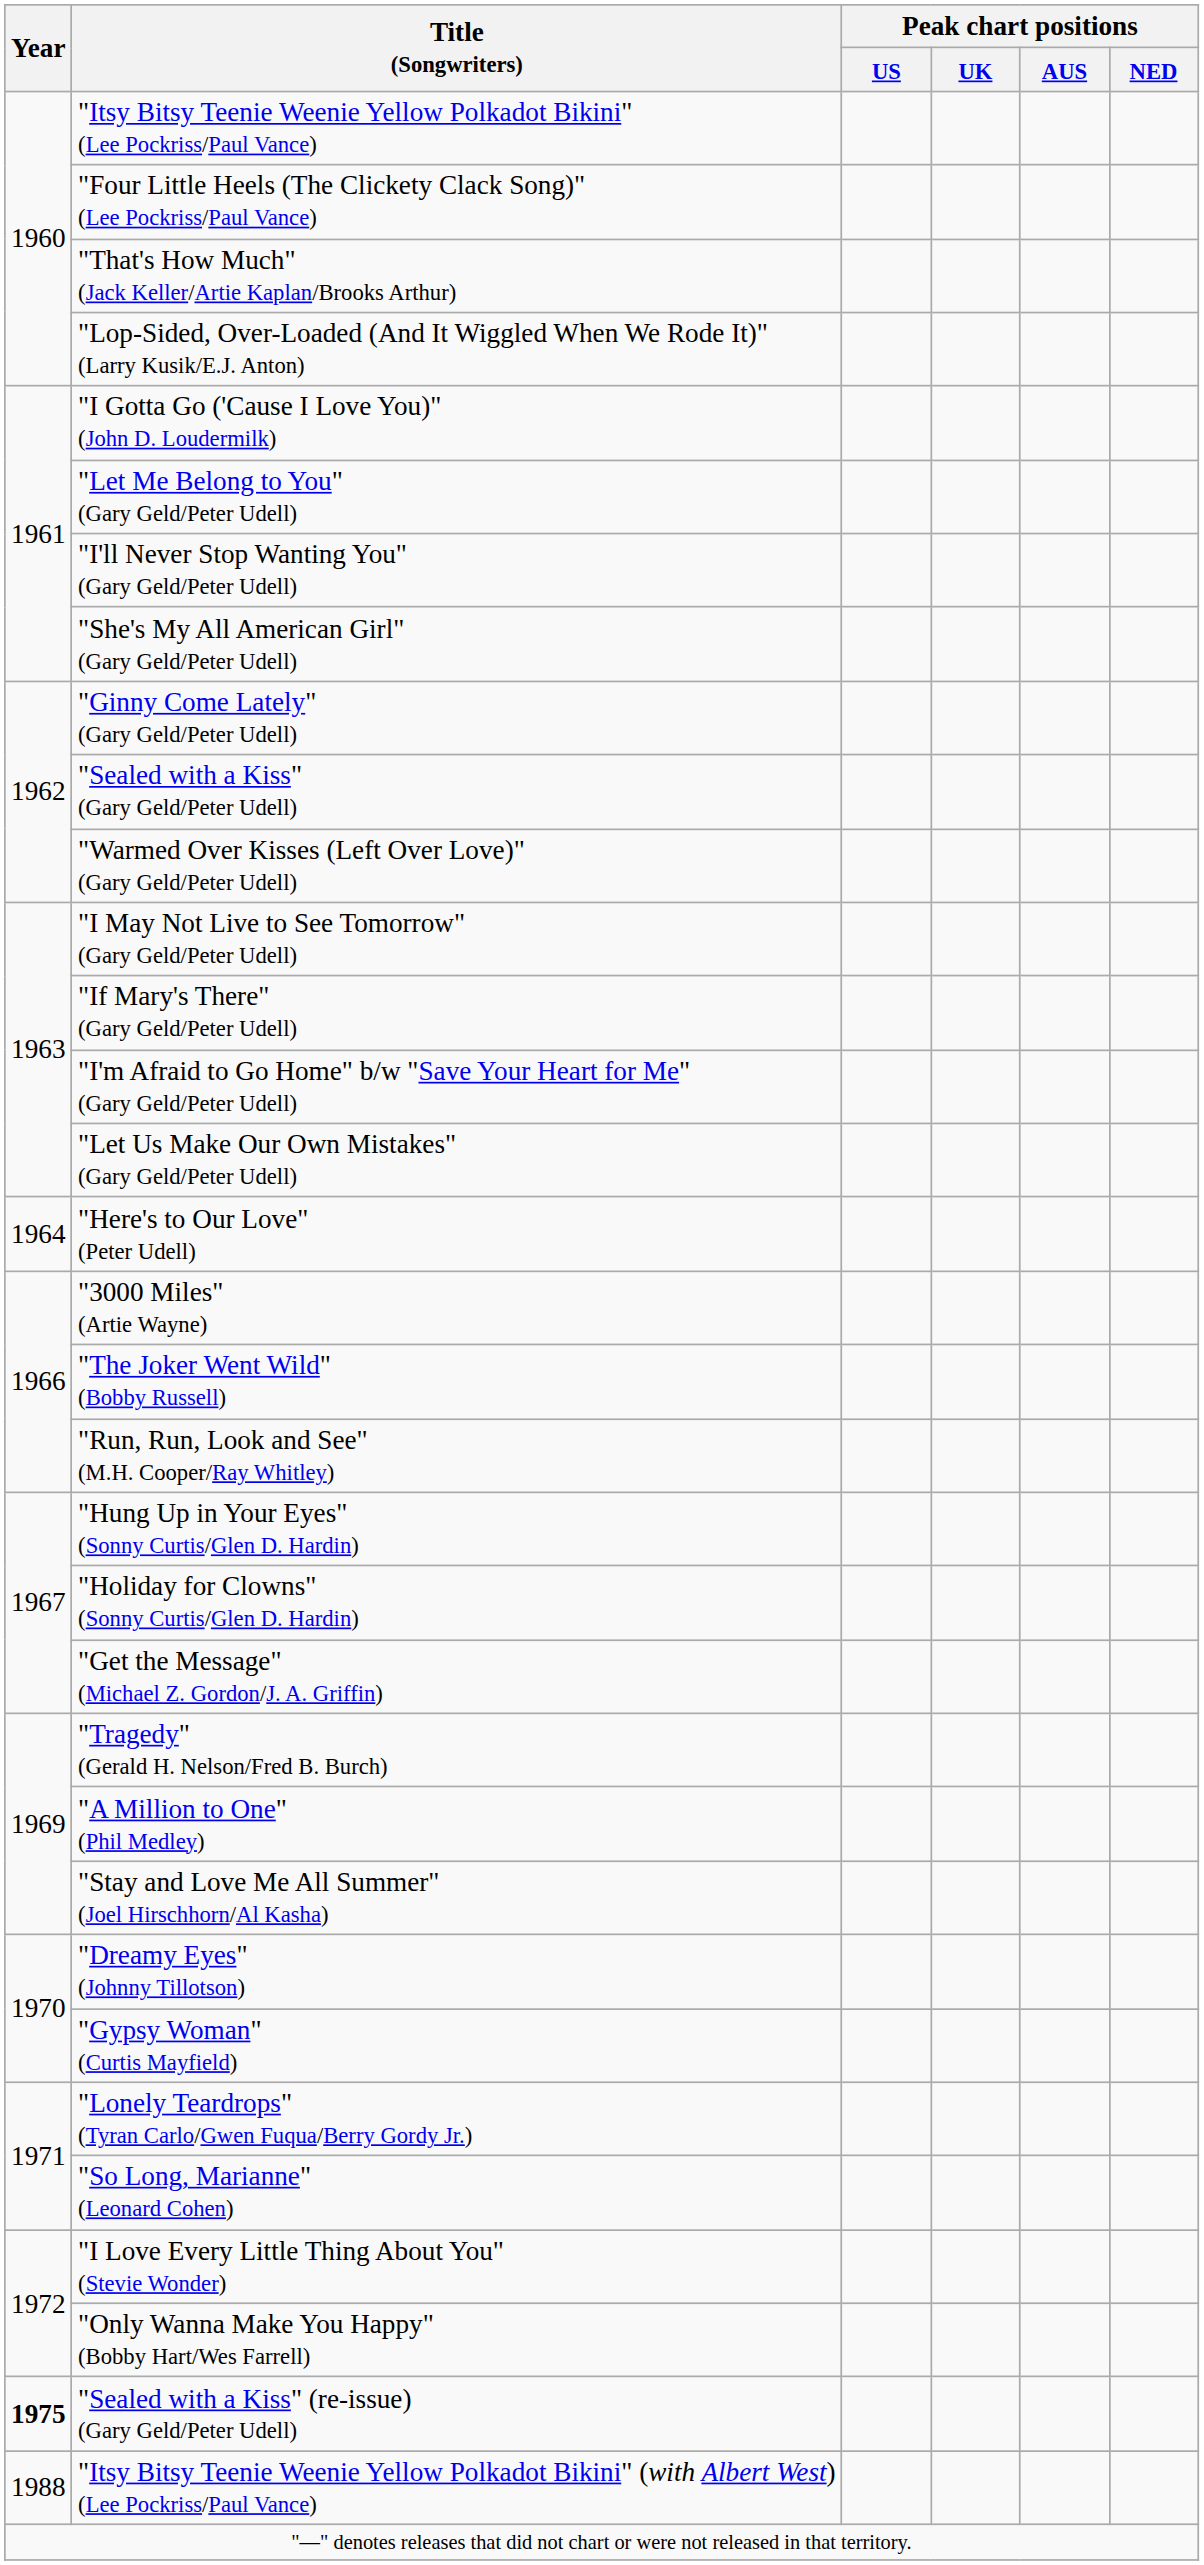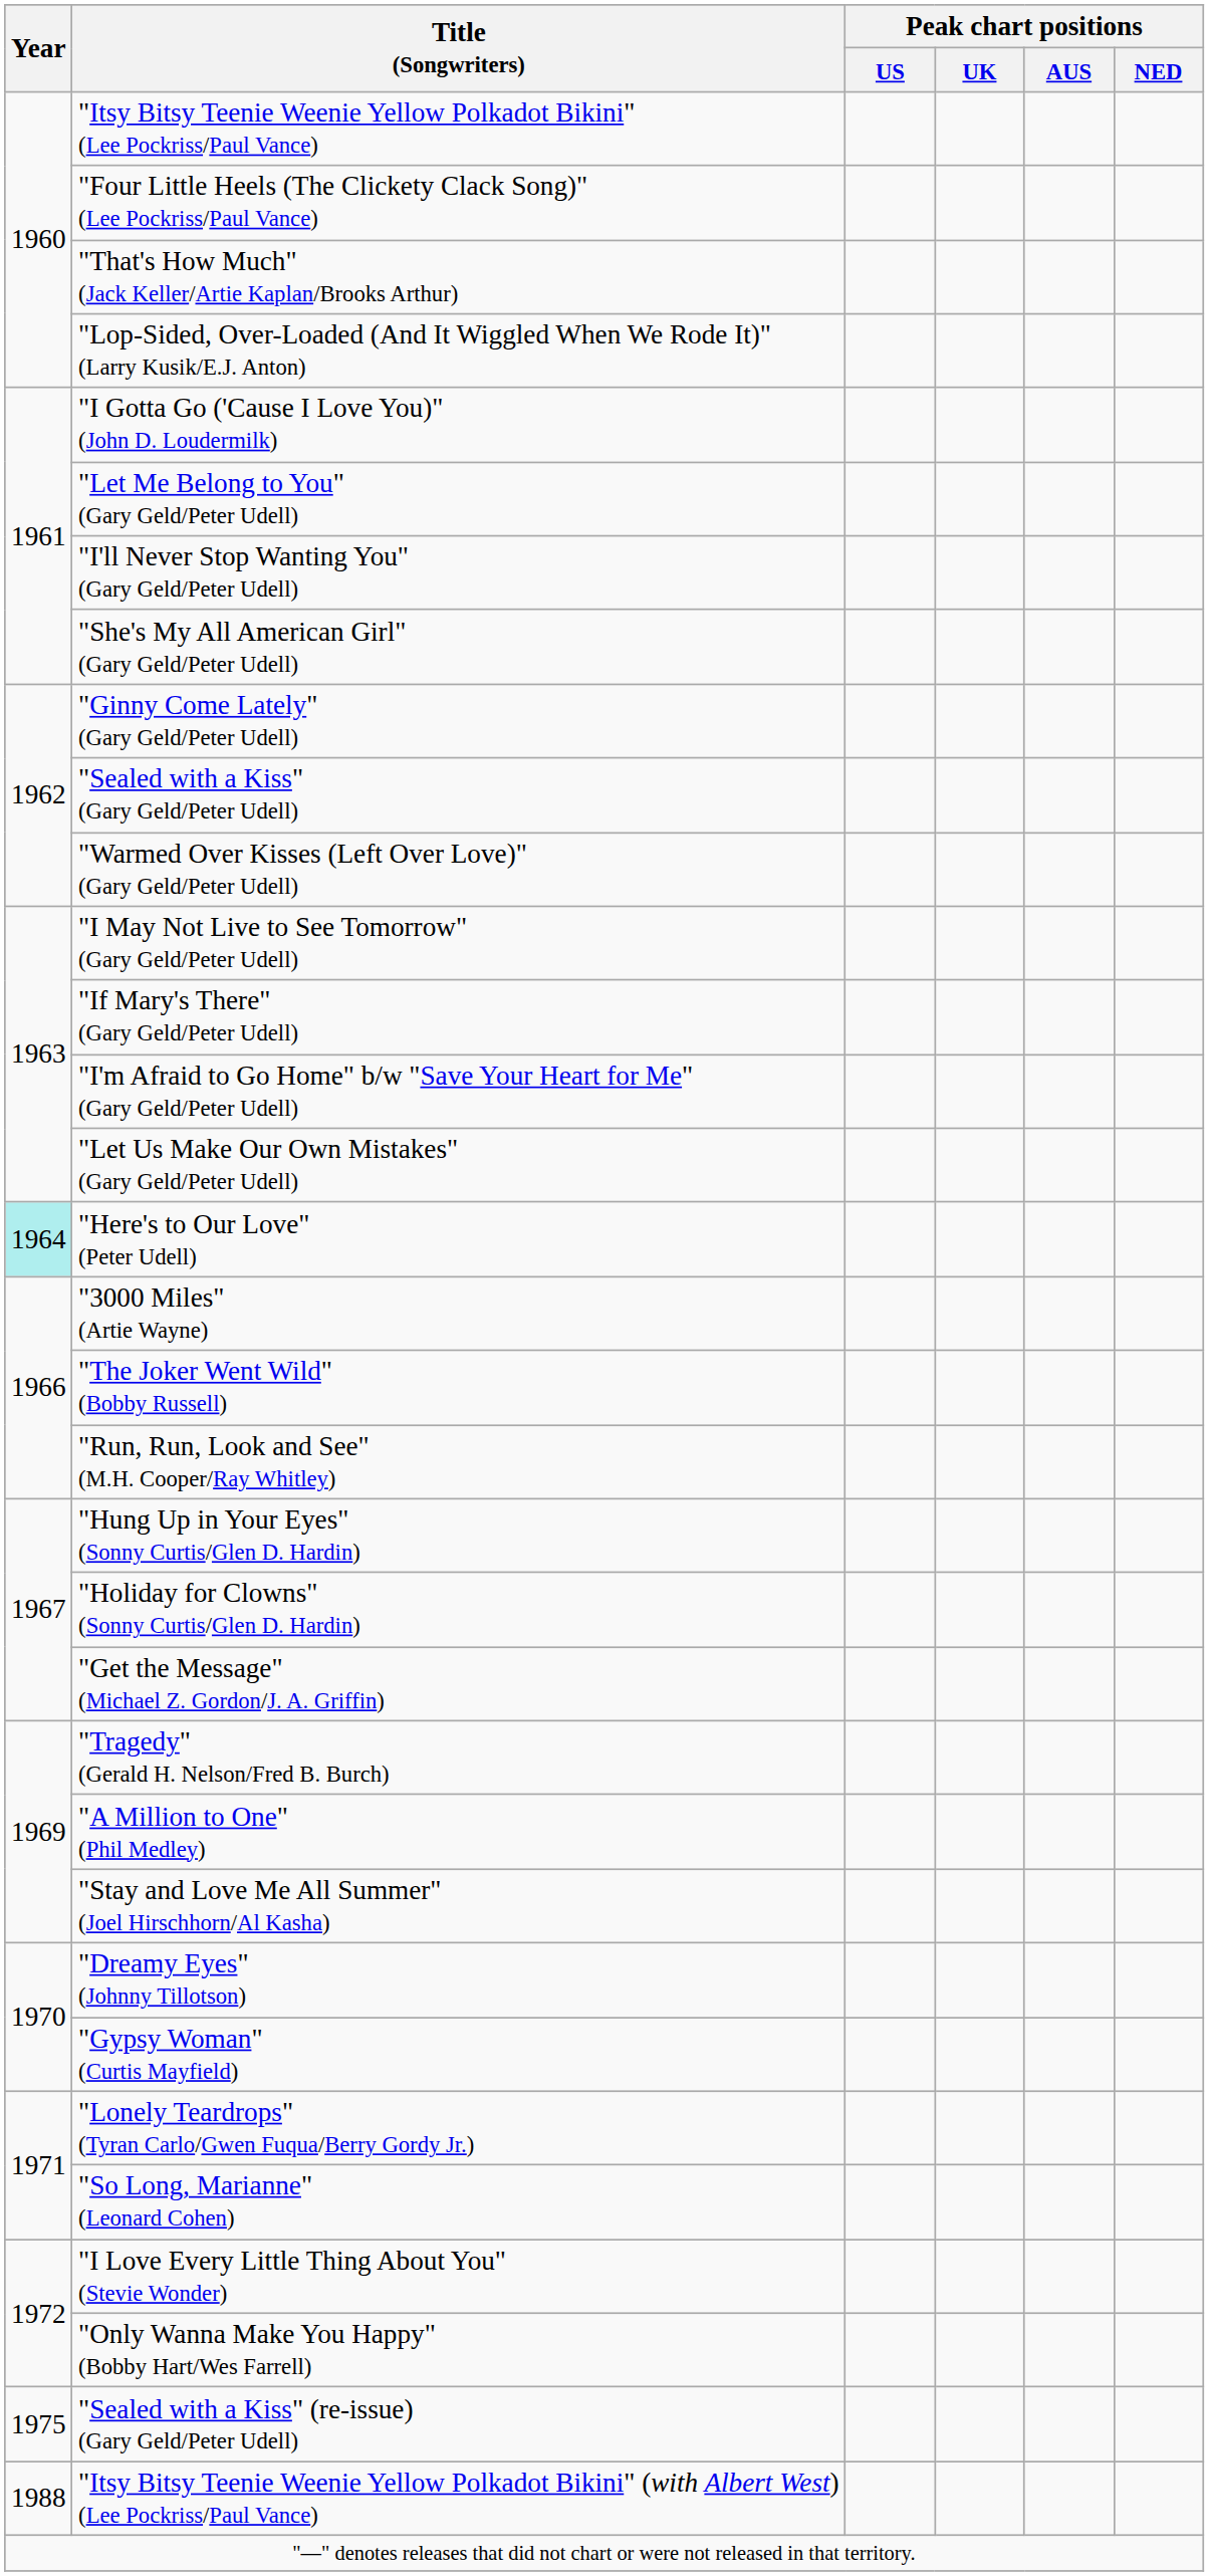"Here's to Our Love" (Peter Udell) | Year: no background -> paleturquoise background
"Sealed with a Kiss" (re-issue) (Gary Geld/Peter Udell) | Year: bold -> normal
